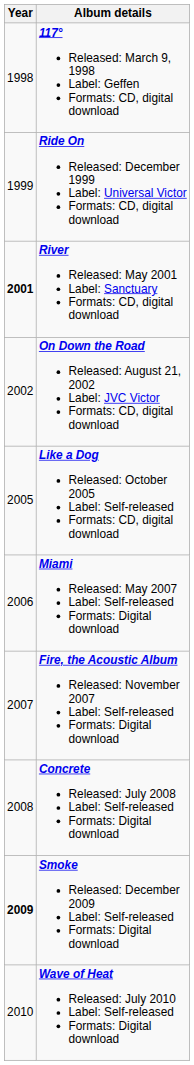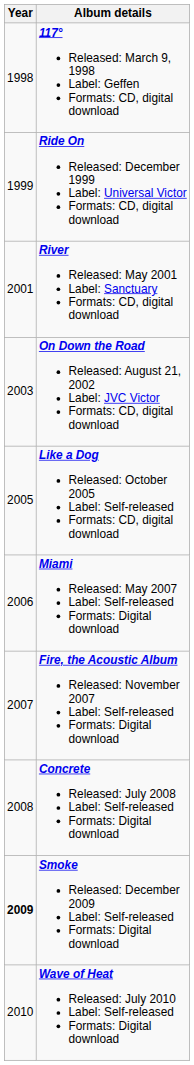row 4 | Year: bold -> normal
row 5 | Year: 2002 -> 2003
